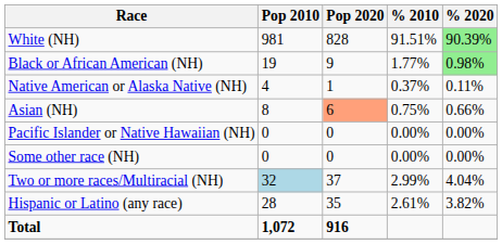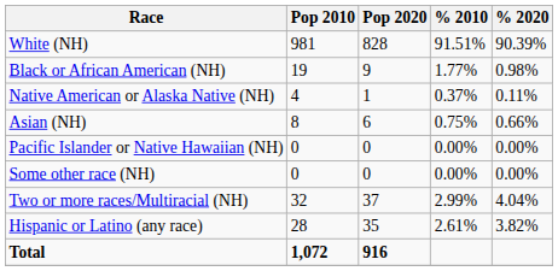White (NH) | % 2020: lightgreen background -> no background
Black or African American (NH) | % 2020: lightgreen background -> no background
Asian (NH) | Pop 2020: lightsalmon background -> no background
Two or more races/Multiracial (NH) | Pop 2010: lightblue background -> no background
